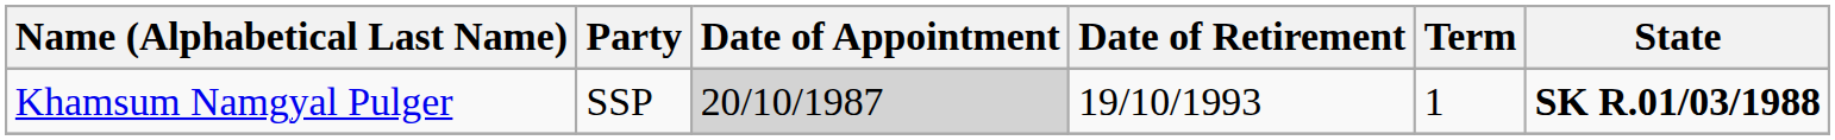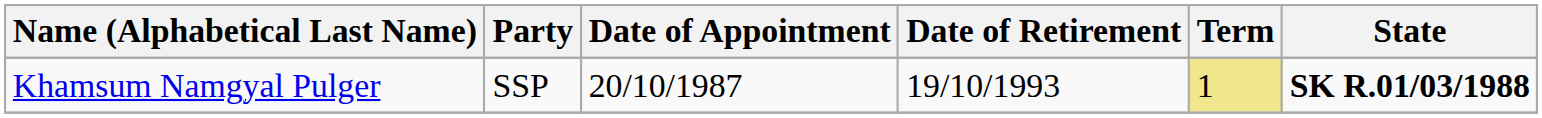Khamsum Namgyal Pulger | Date of Appointment: lightgrey background -> no background
Khamsum Namgyal Pulger | Term: no background -> khaki background
